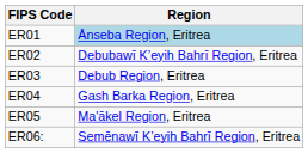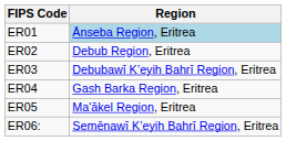ER02 | Region: Debubawī K’eyih Bahrī Region, Eritrea -> Debub Region, Eritrea
ER03 | Region: Debub Region, Eritrea -> Debubawī K’eyih Bahrī Region, Eritrea
